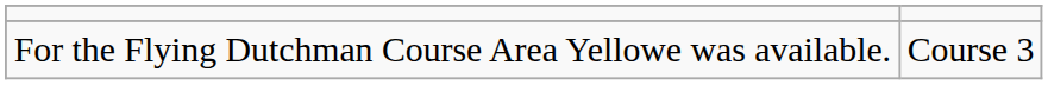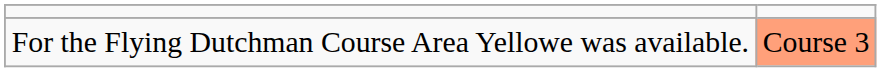For the Flying Dutchman Course Area Yellowe was available. | column 2: no background -> lightsalmon background
